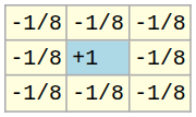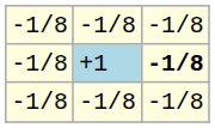+1 | column 3: normal -> bold
